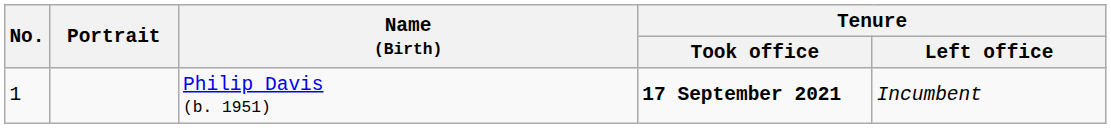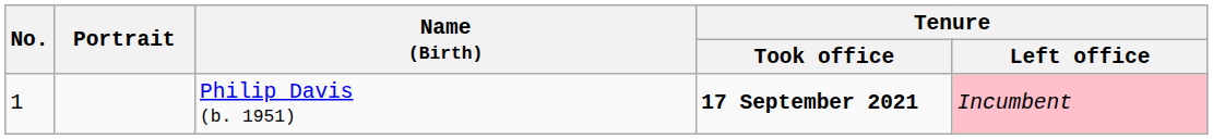Philip Davis (b. 1951) | Tenure / Left office: no background -> pink background
